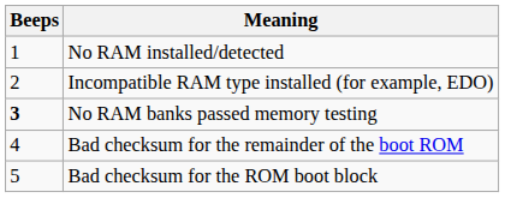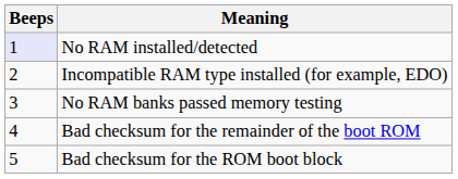No RAM installed/detected | Beeps: no background -> lavender background
No RAM banks passed memory testing | Beeps: bold -> normal
